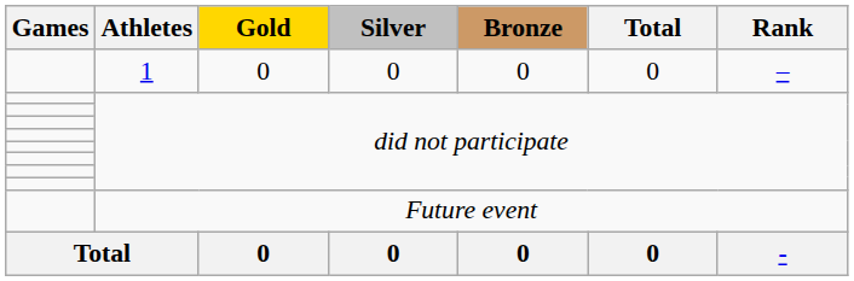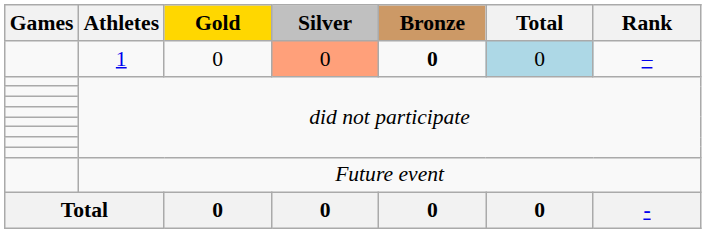1 | Silver: no background -> lightsalmon background
1 | Bronze: normal -> bold
1 | Total: no background -> lightblue background
